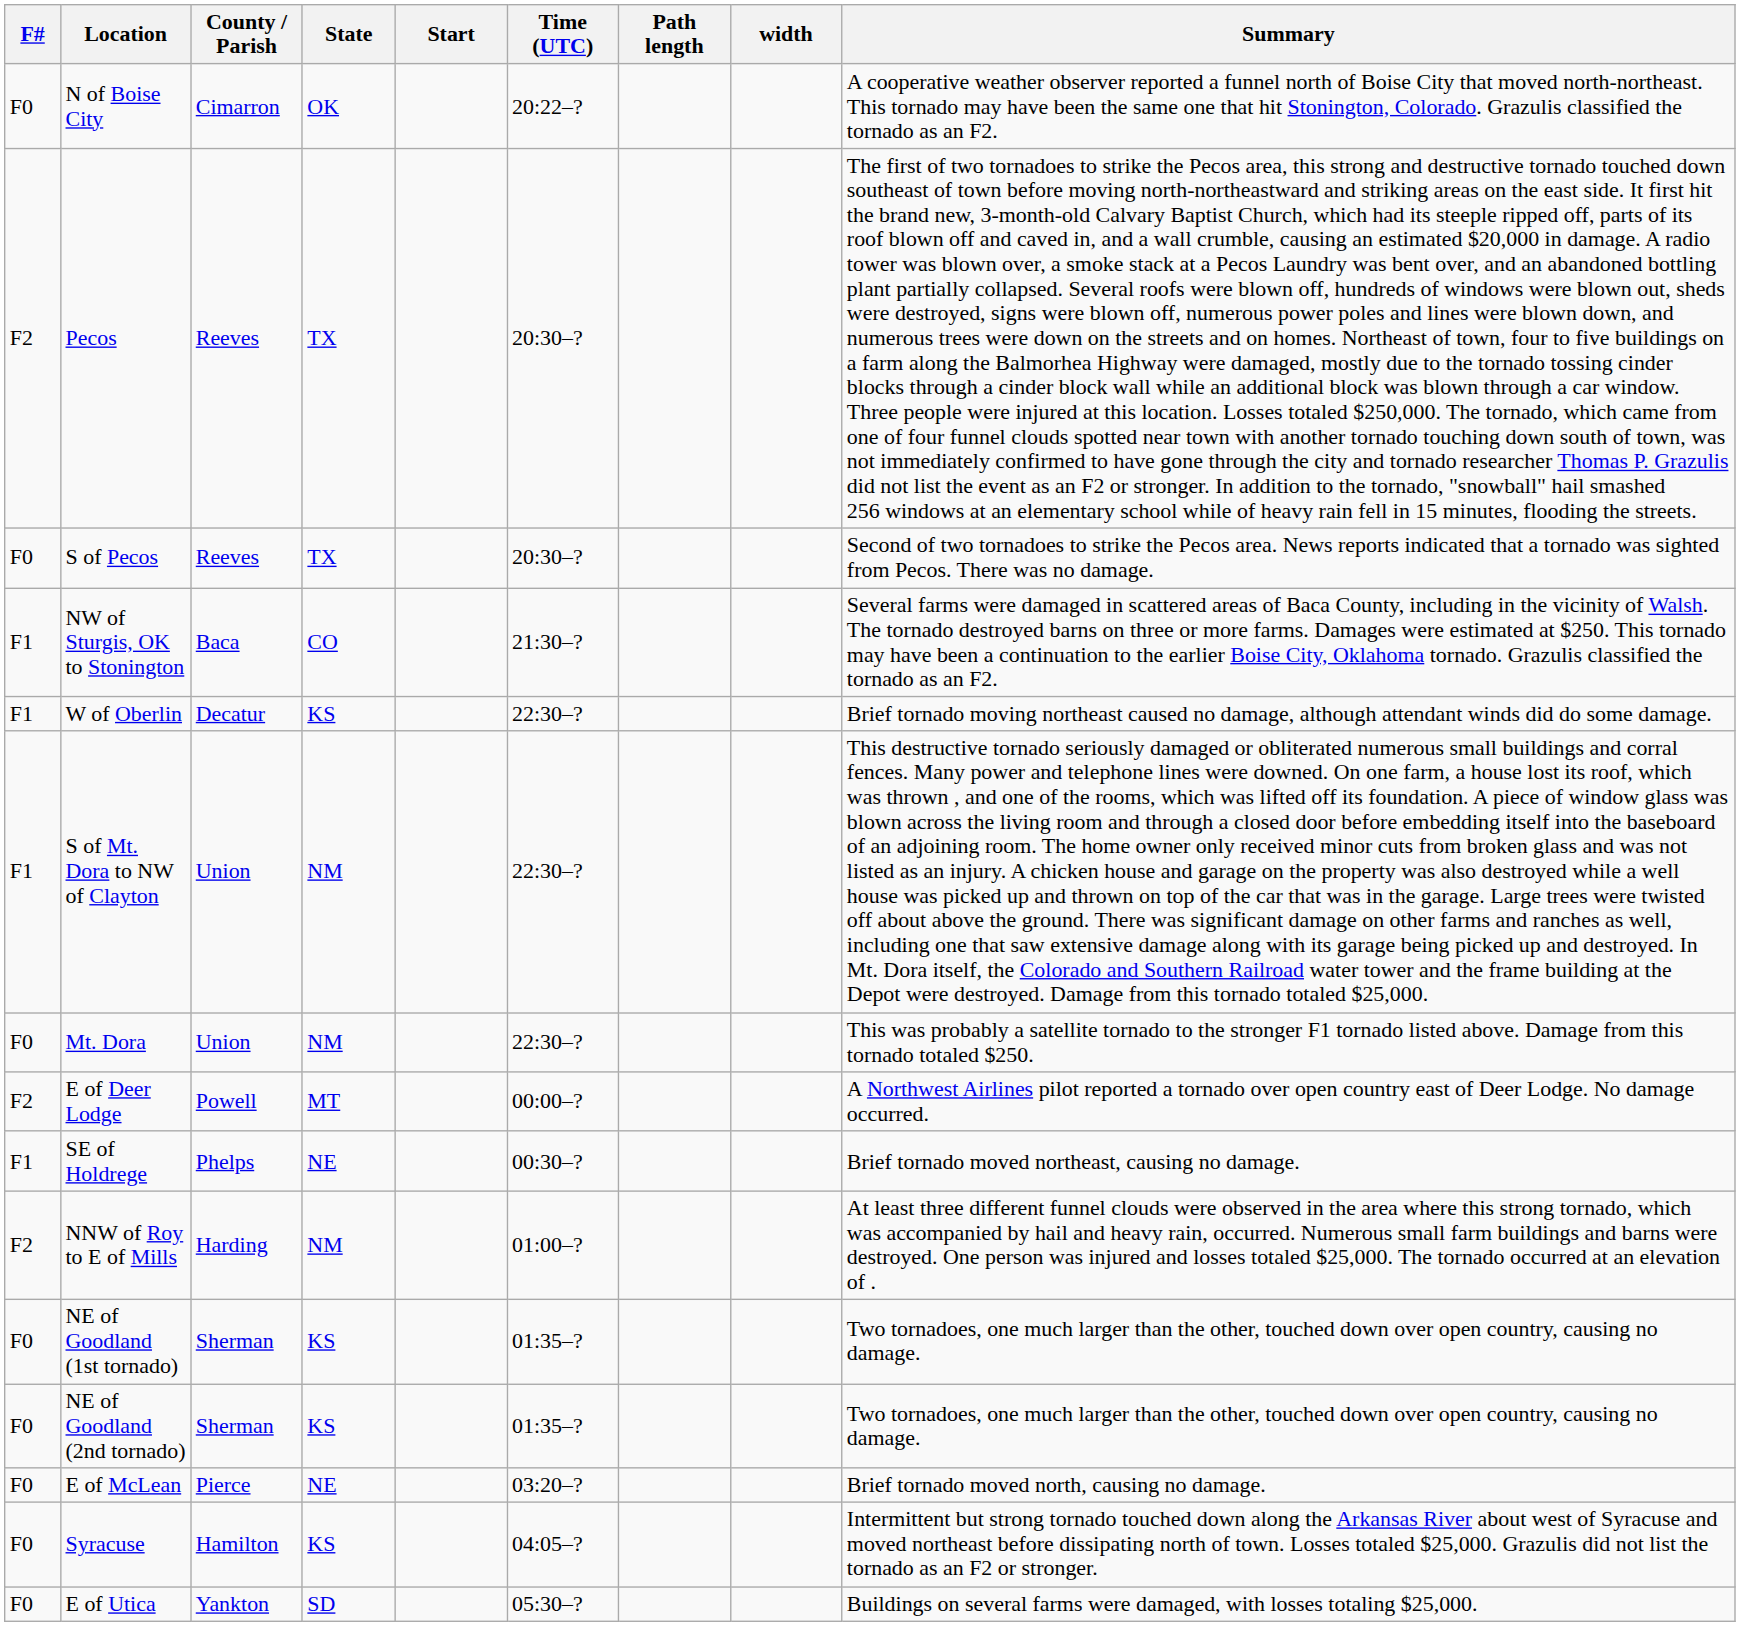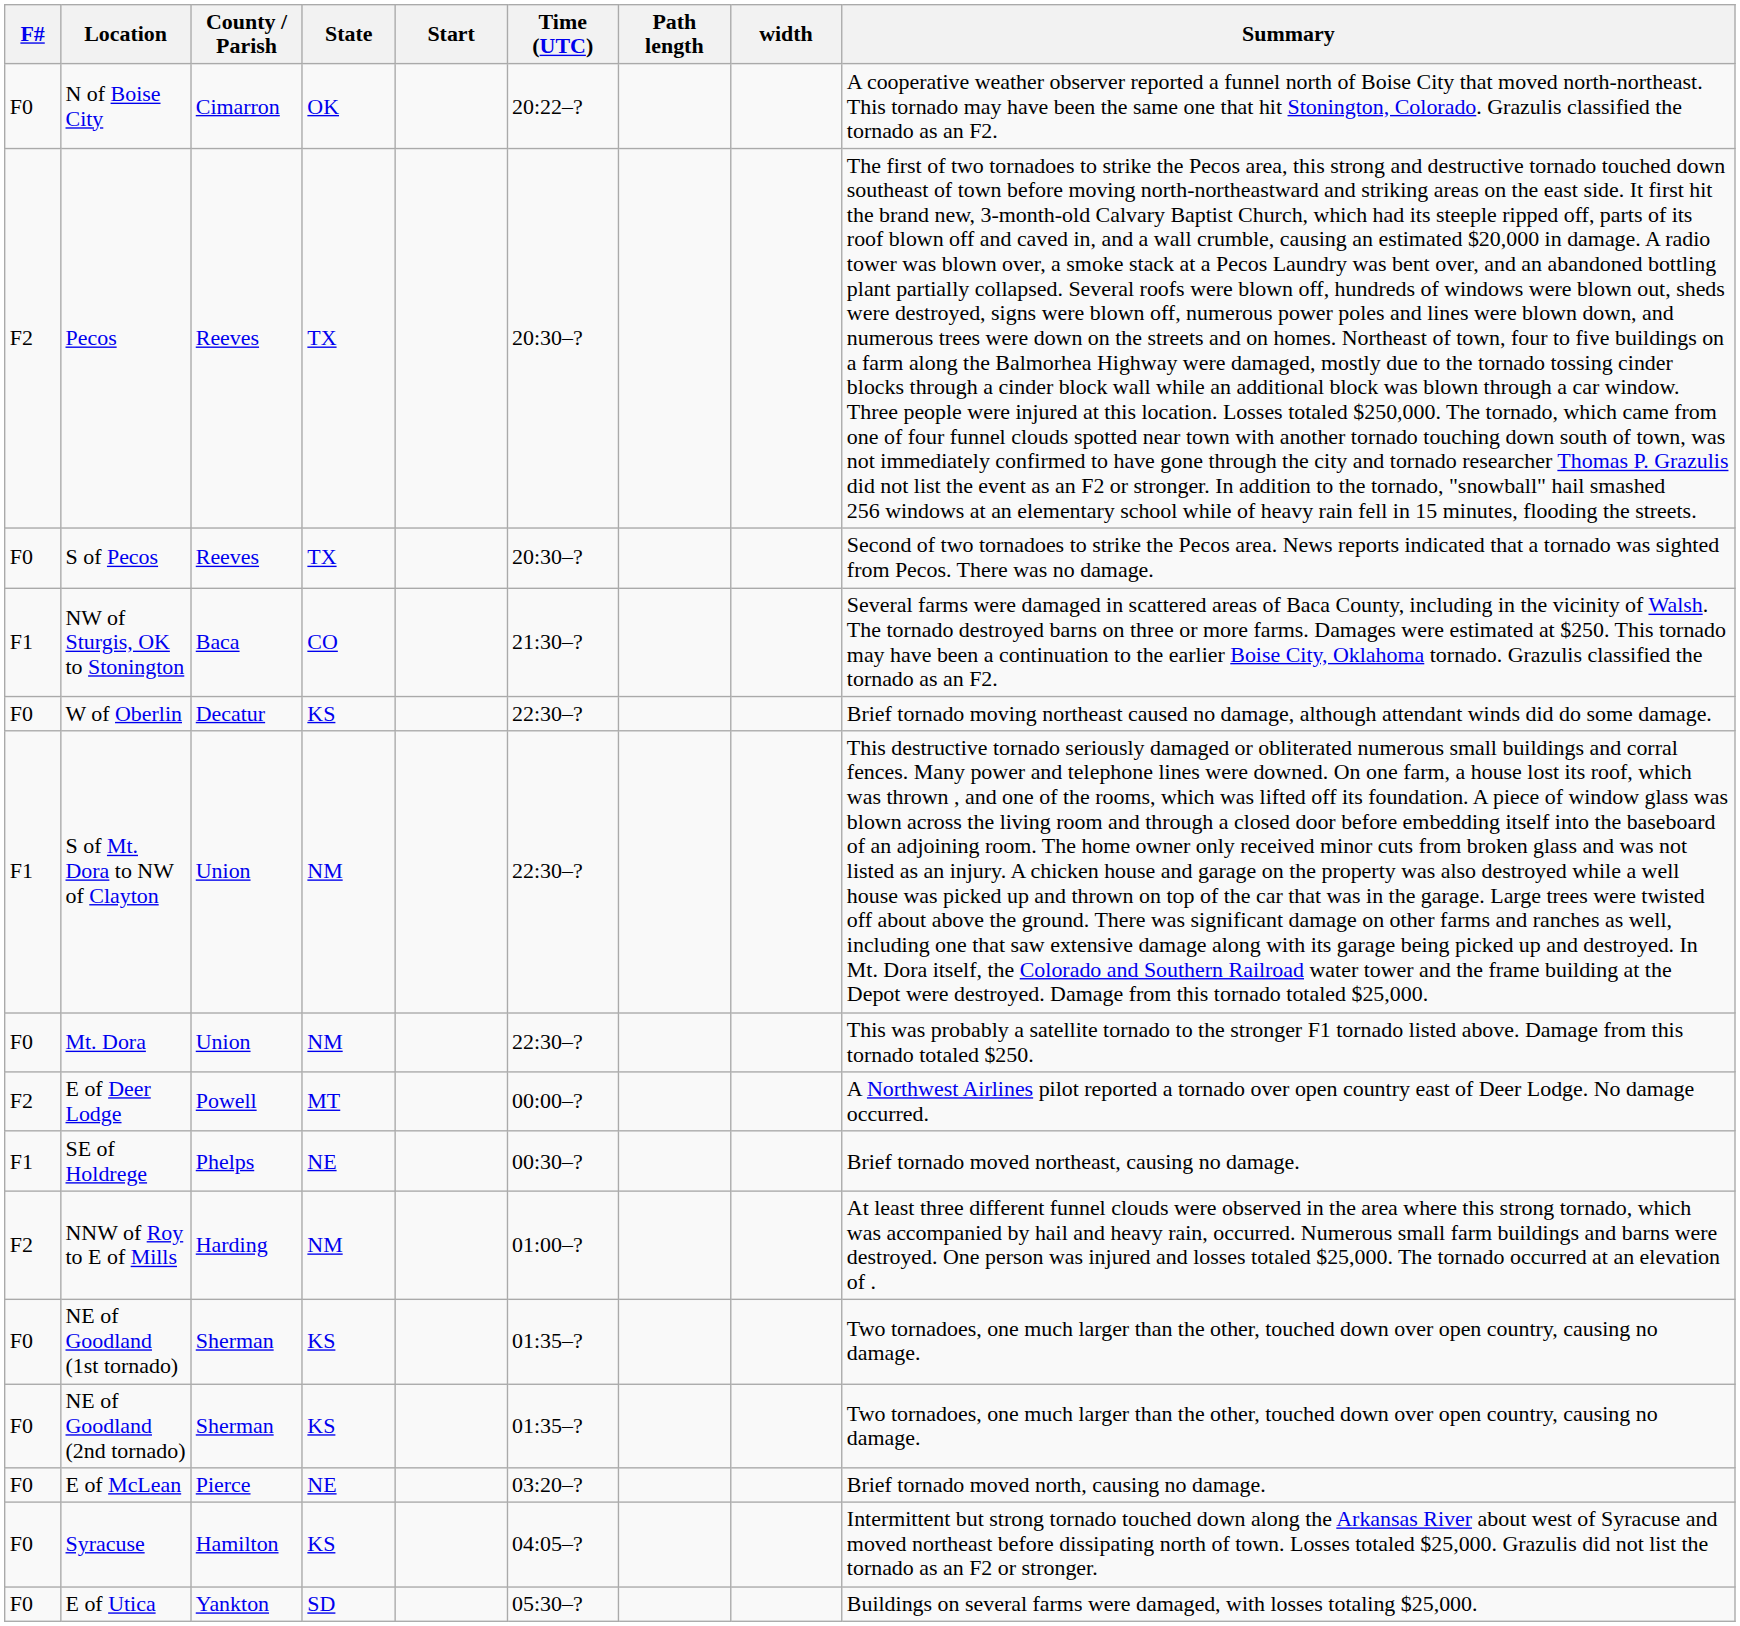W of Oberlin | F#: F1 -> F0
